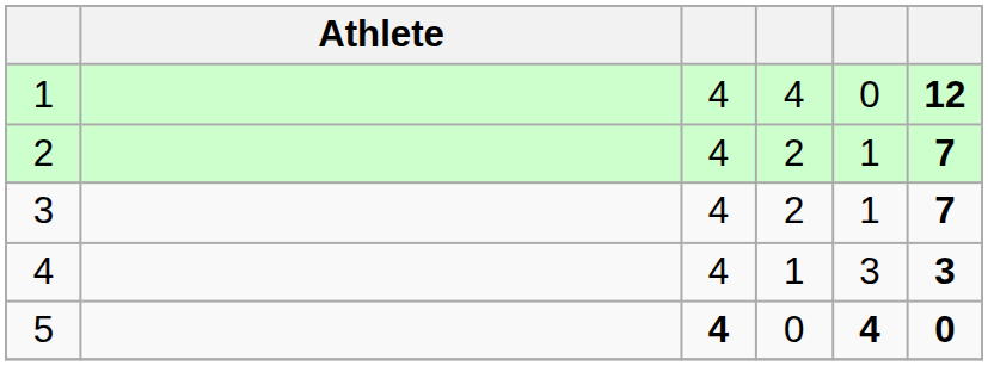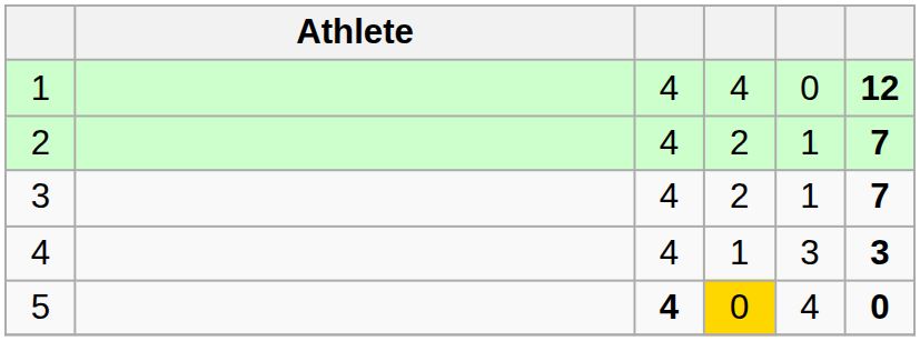5 | column 4: no background -> gold background
5 | column 5: bold -> normal
